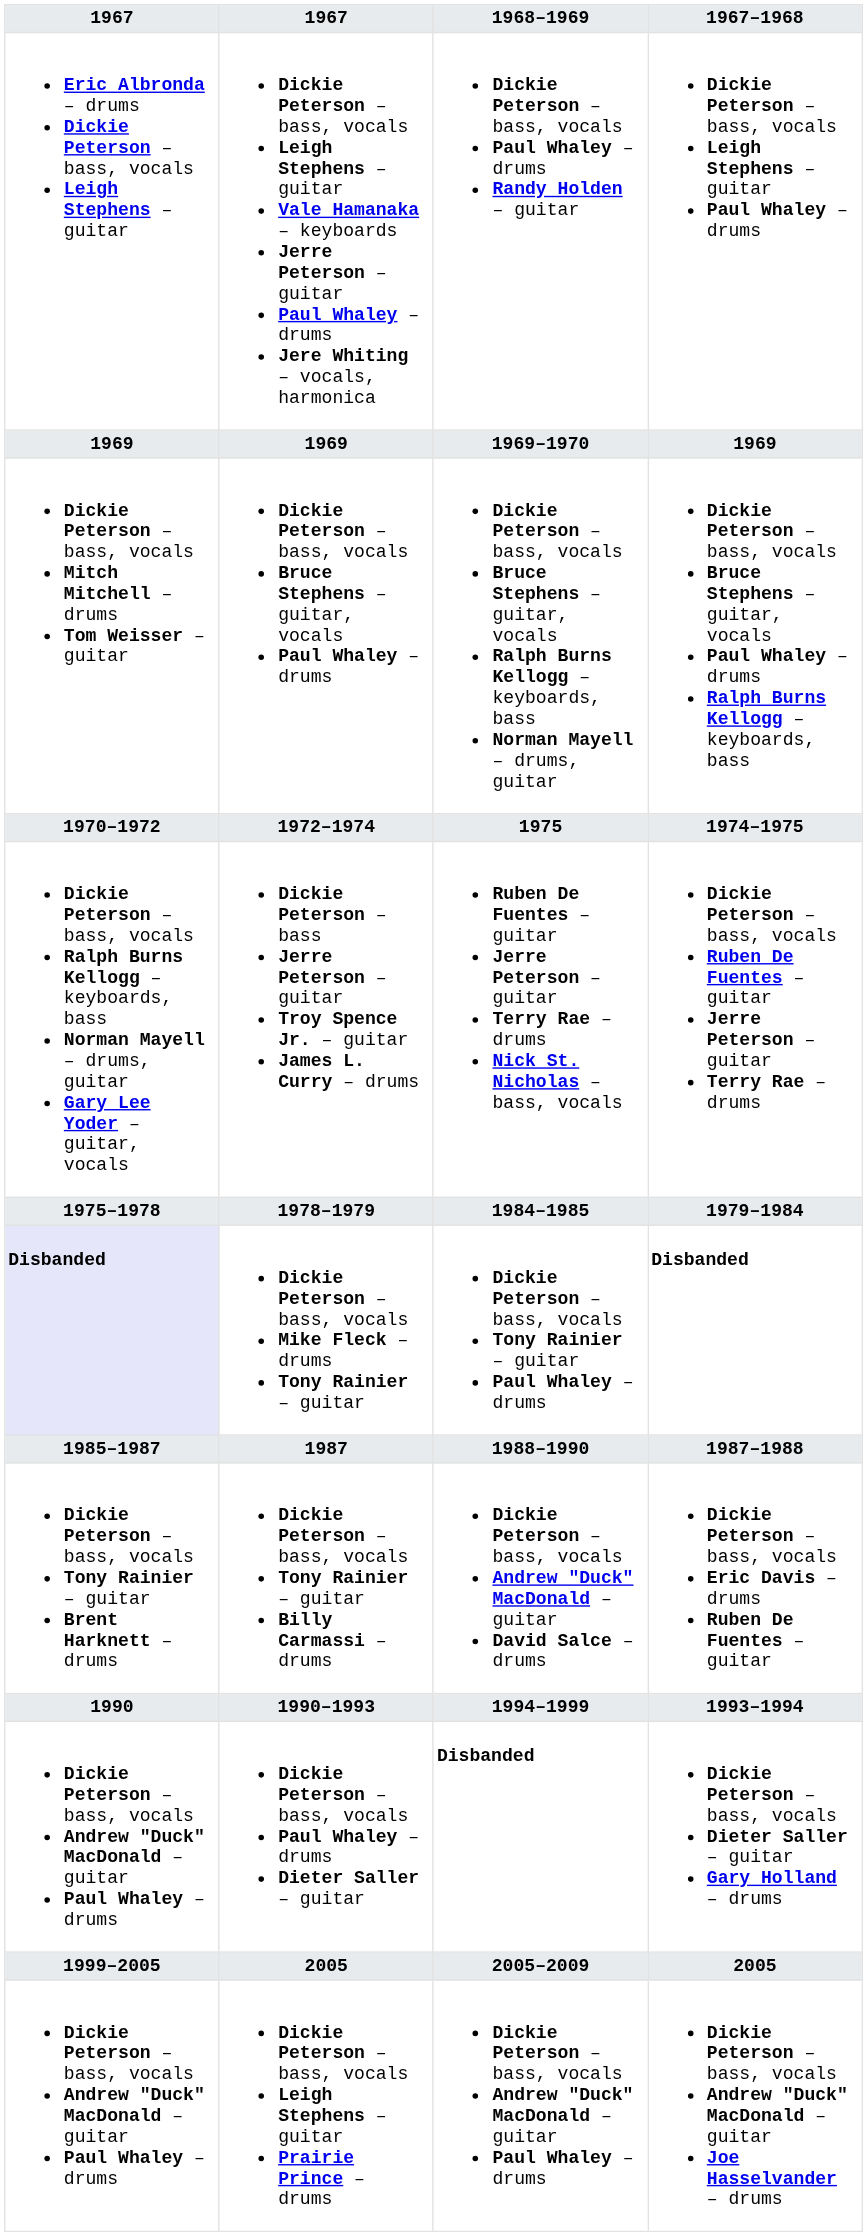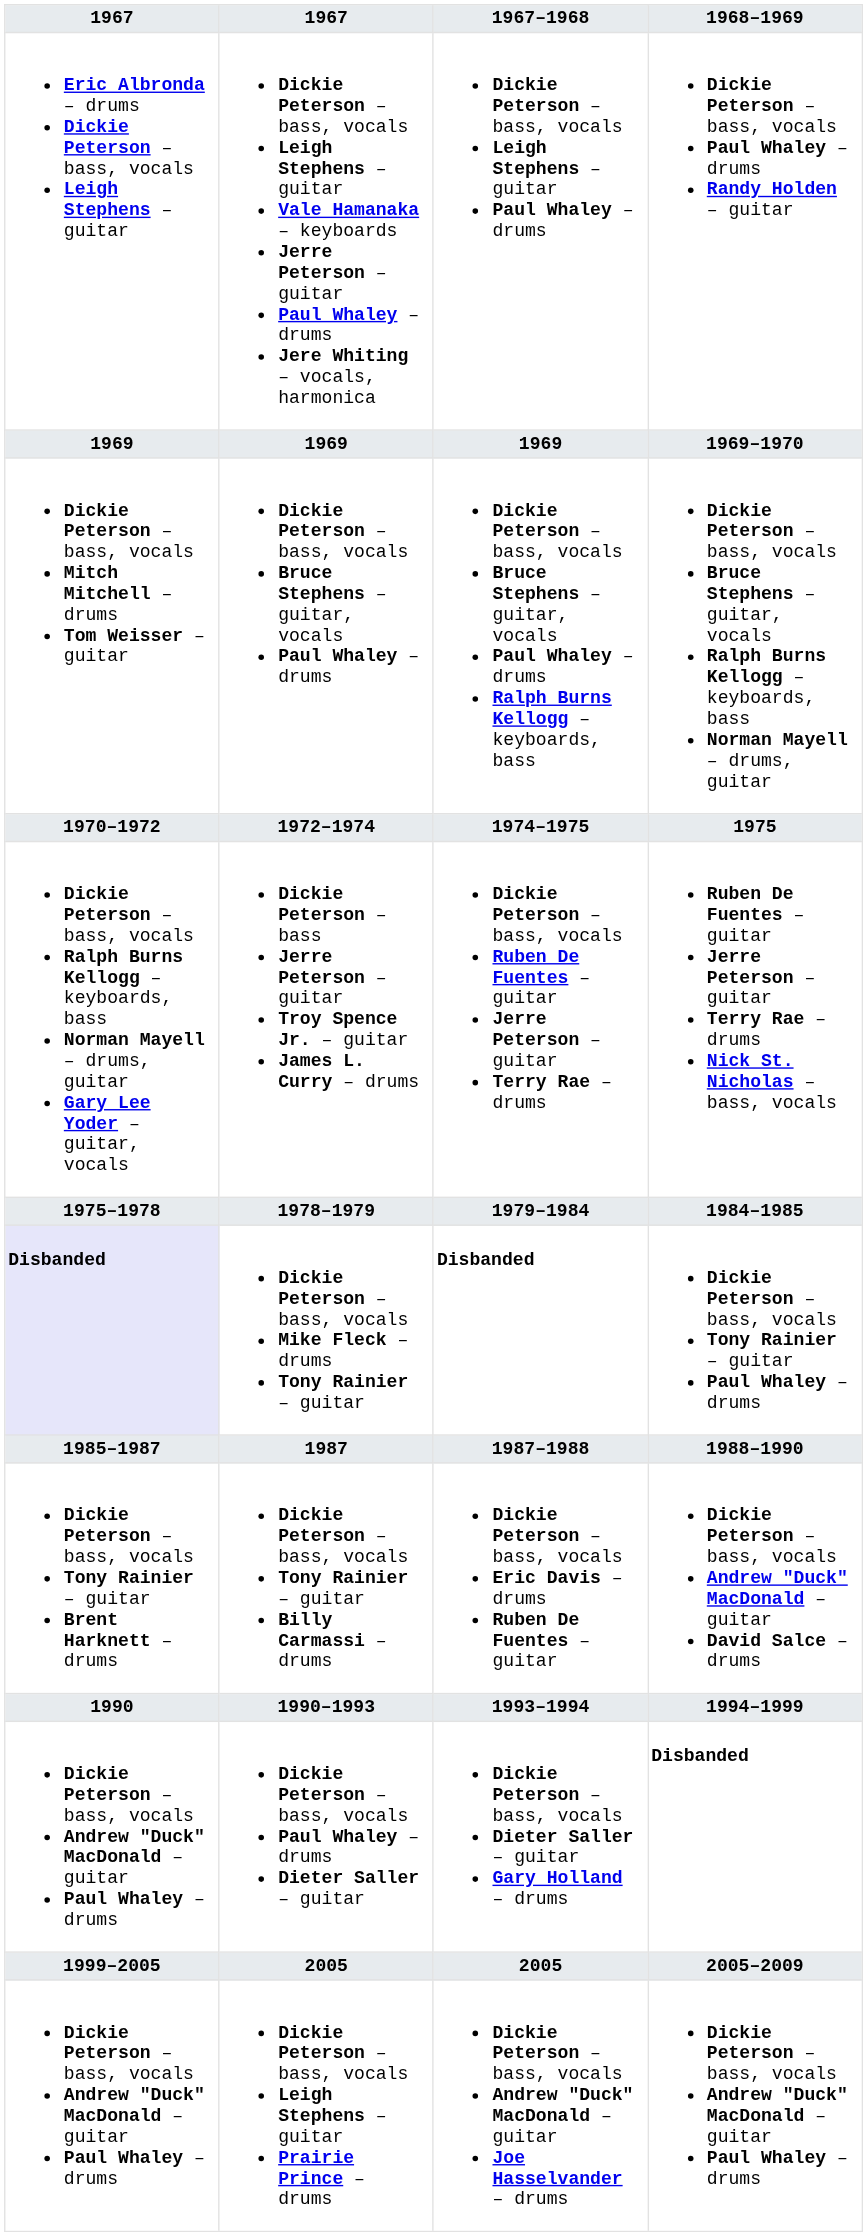columns swapped: 1967–1968 <-> 1968–1969
